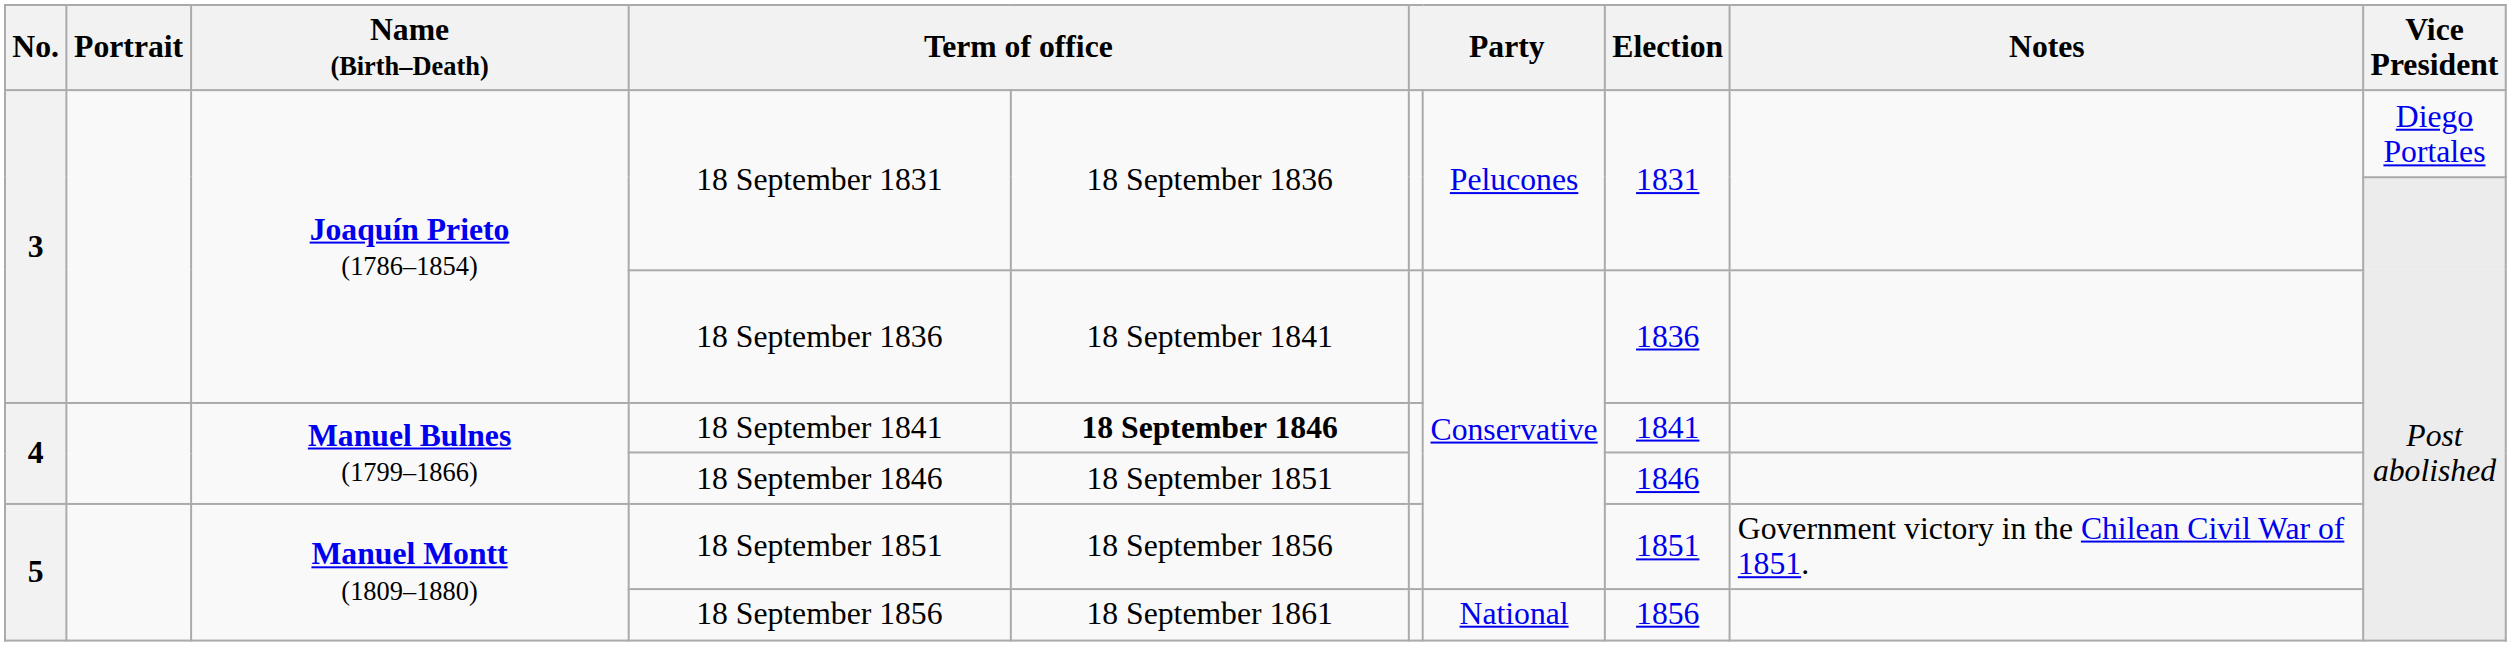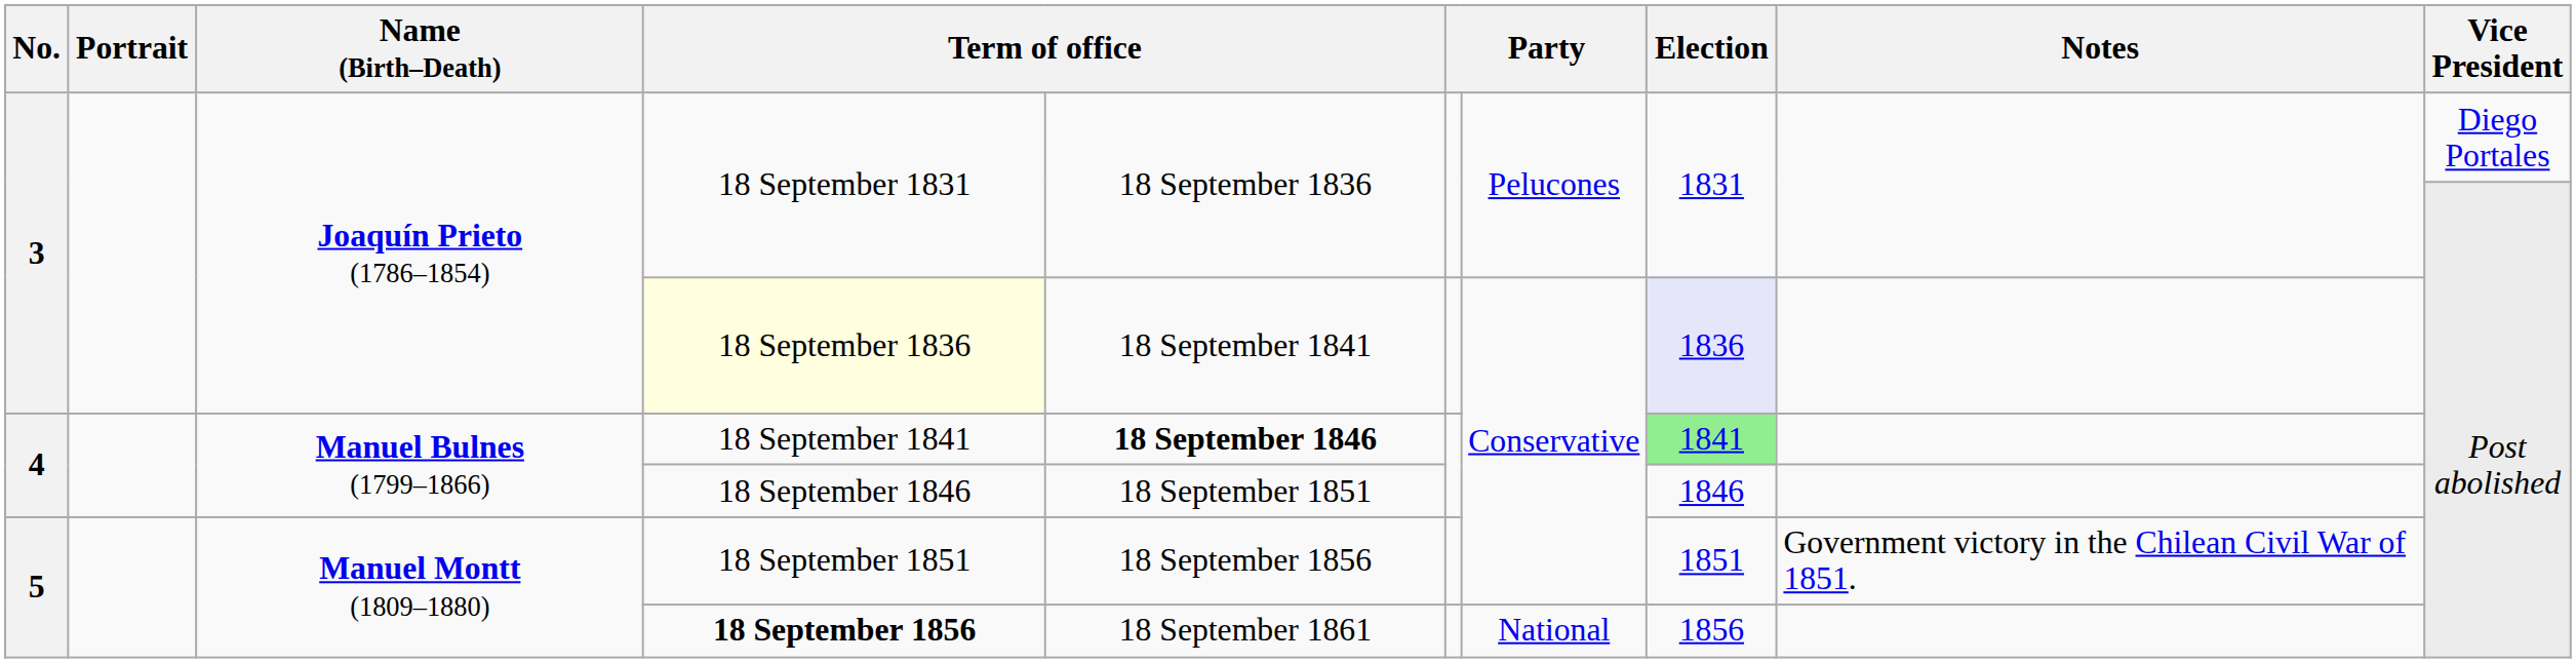row 4 | column 4: no background -> lightyellow background
row 4 | Election: no background -> lavender background
row 5 | Election: no background -> lightgreen background
row 8 | column 4: normal -> bold
